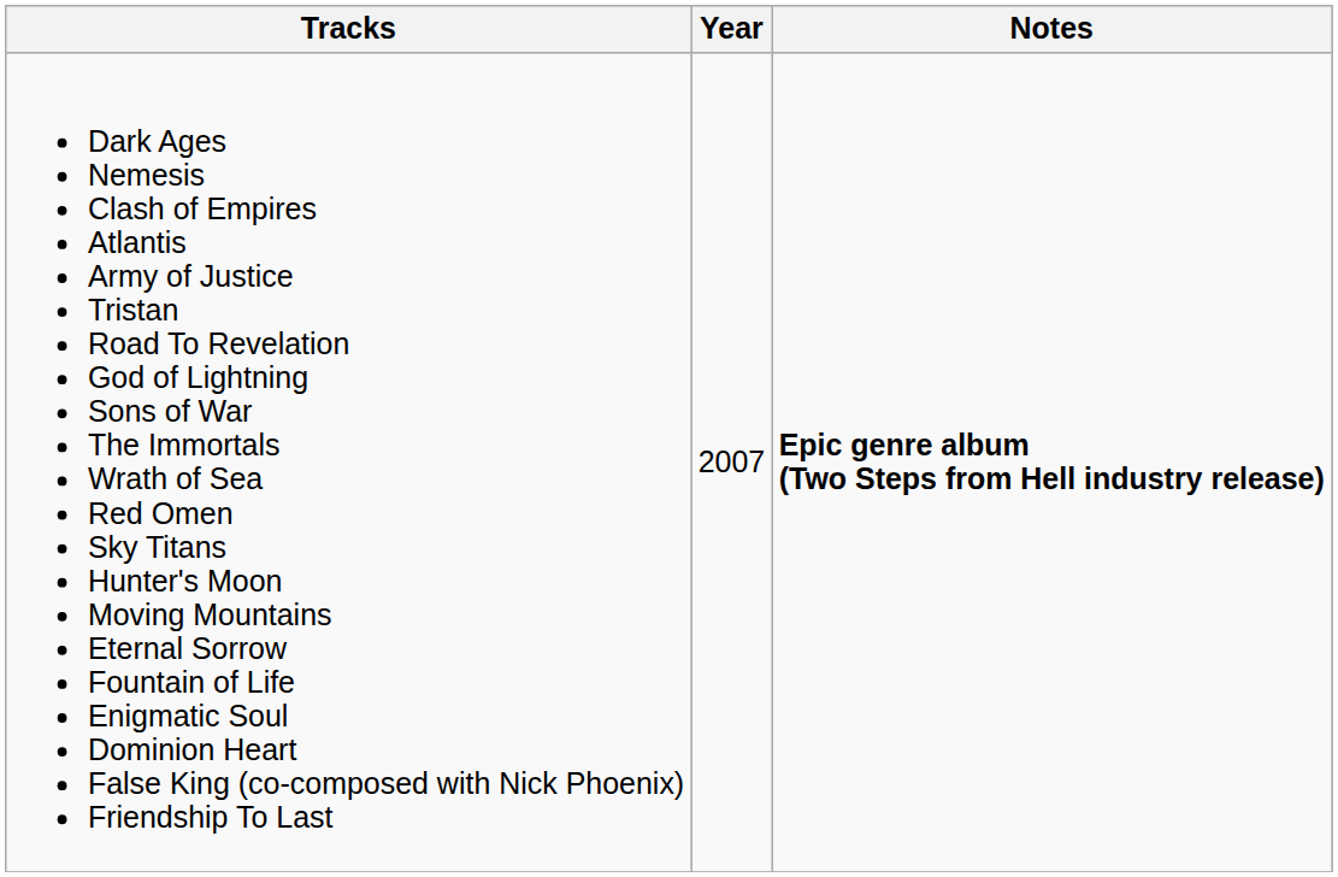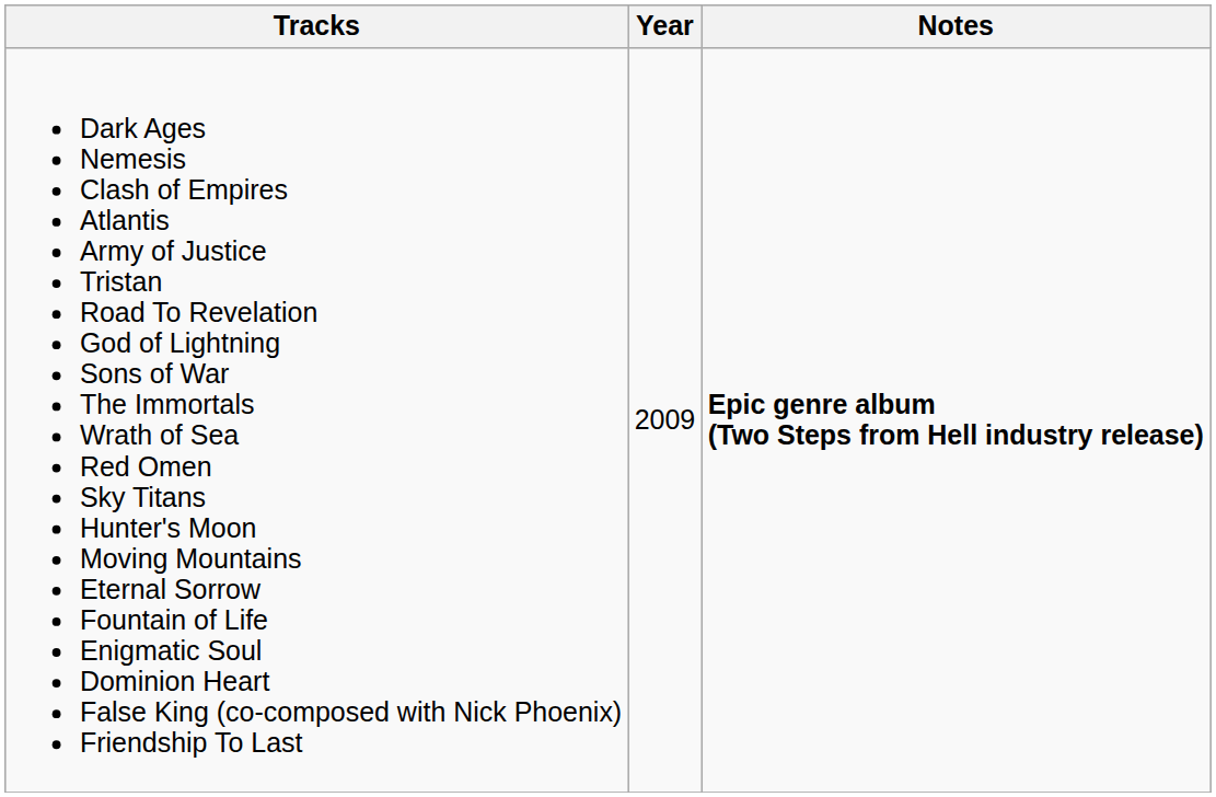row 2 | Year: 2007 -> 2009
